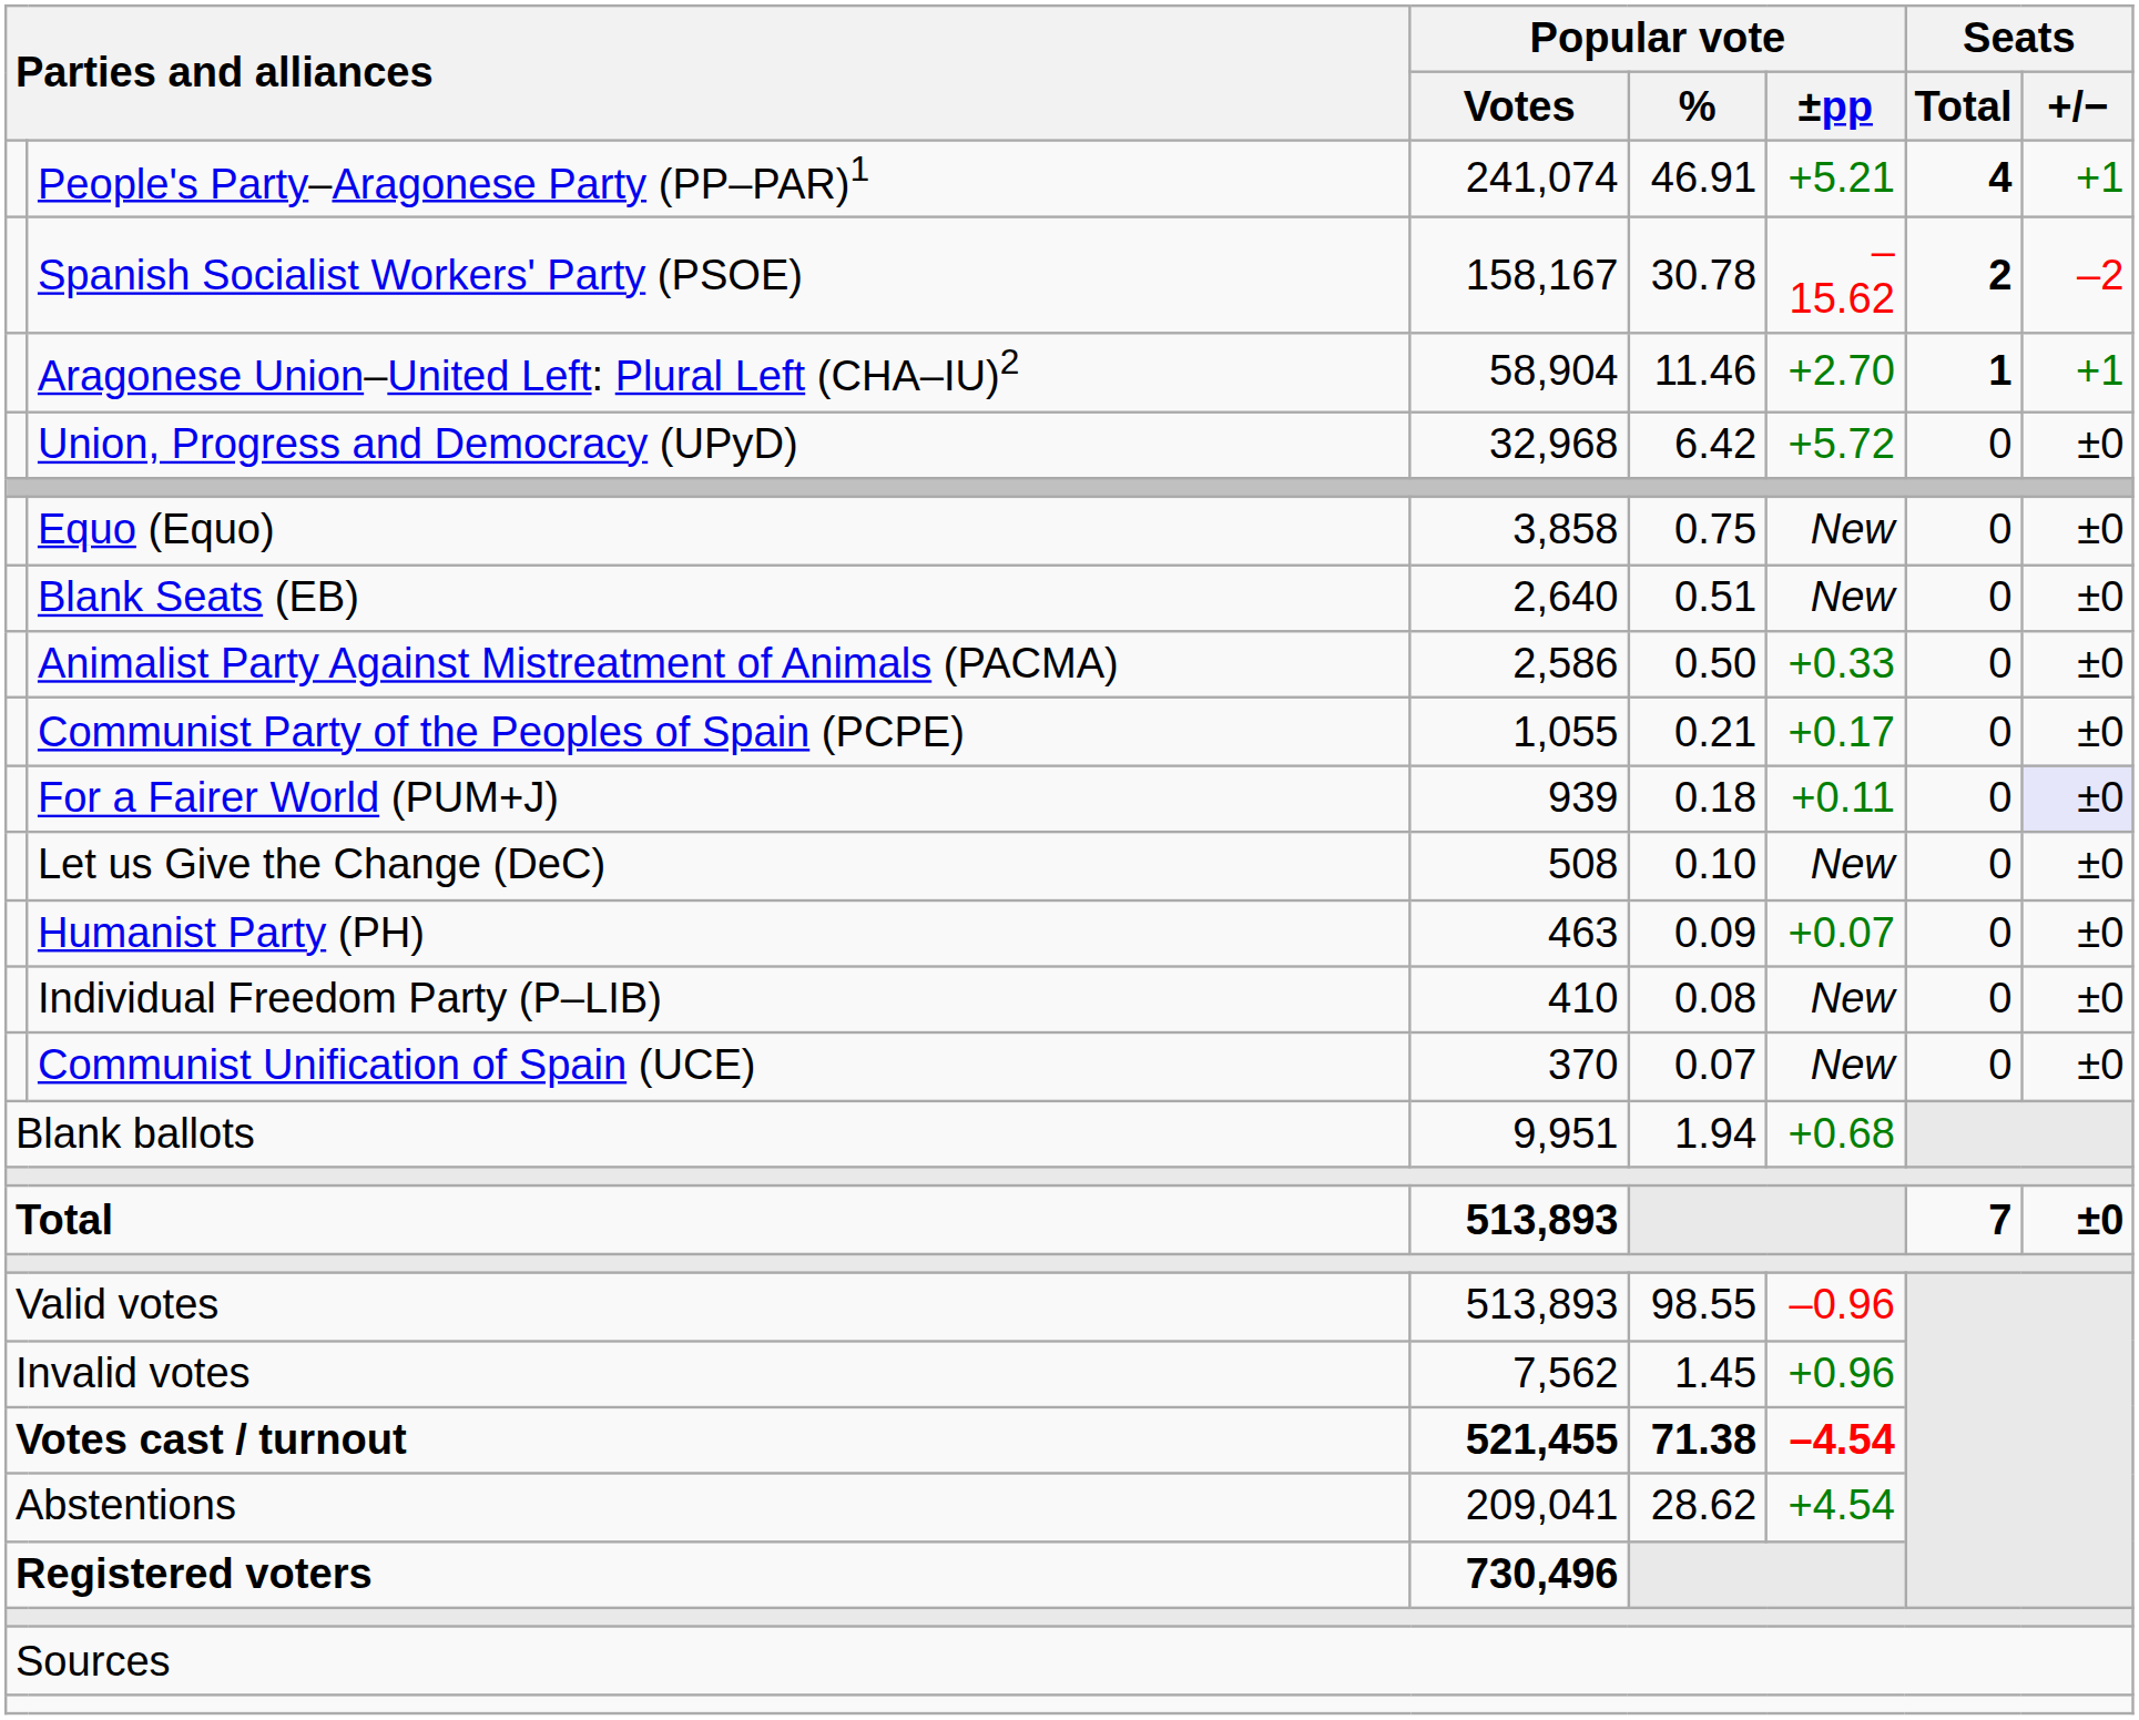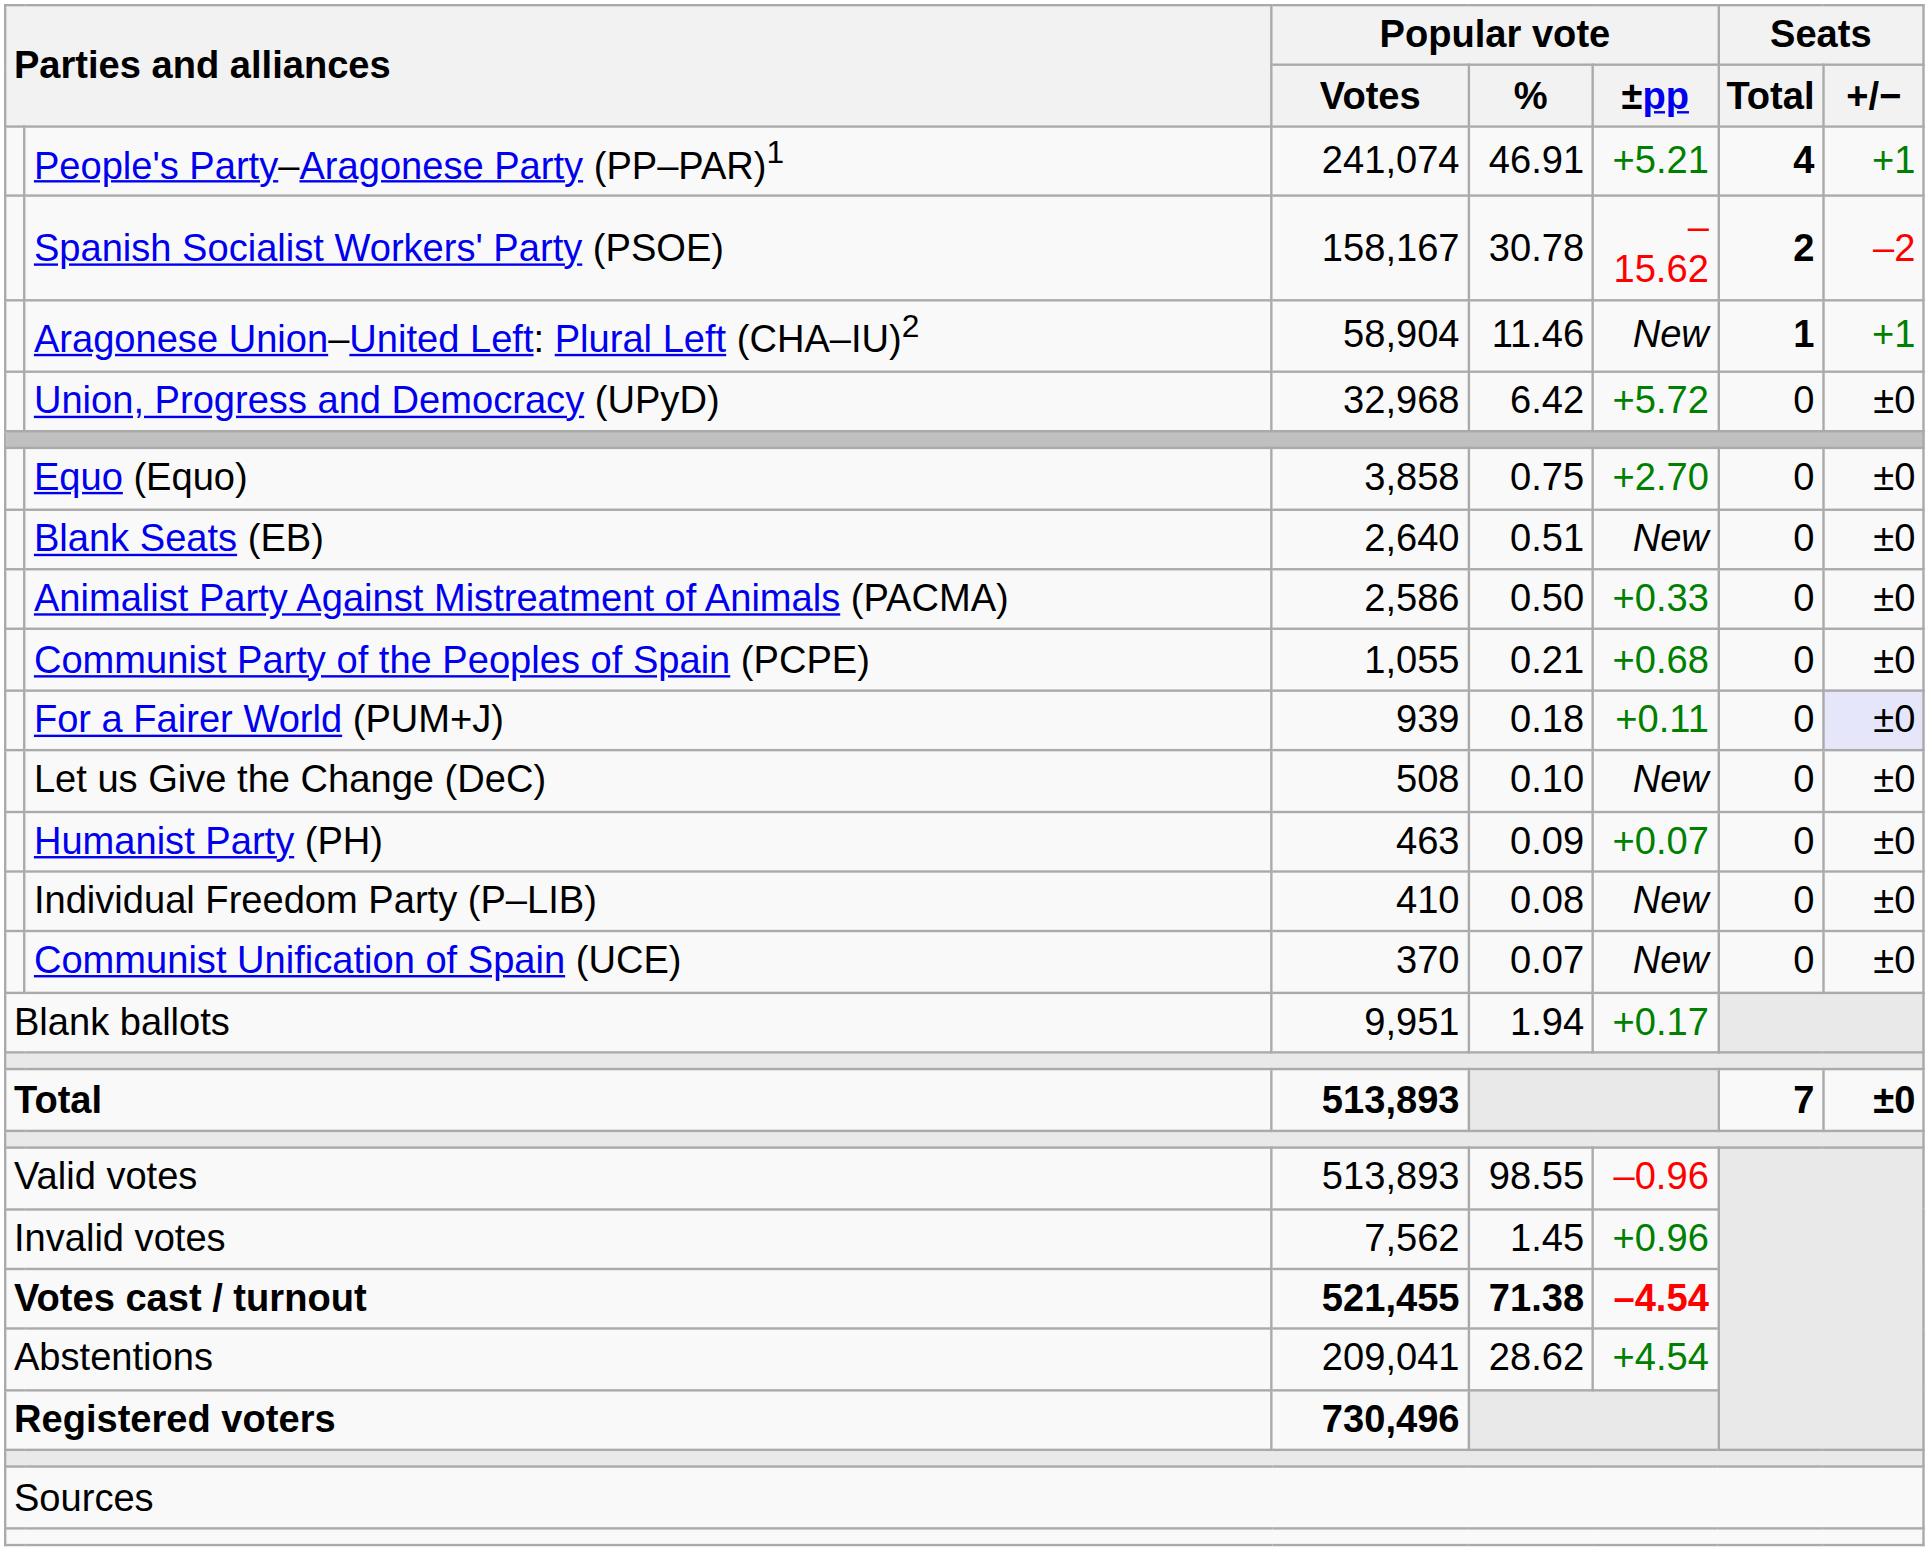Aragonese Union–United Left: Plural Left (CHA–IU)2 | Popular vote / ±pp: +2.70 -> New
Equo (Equo) | Popular vote / ±pp: New -> +2.70
Communist Party of the Peoples of Spain (PCPE) | Popular vote / ±pp: +0.17 -> +0.68
Blank ballots | Popular vote / ±pp: +0.68 -> +0.17
